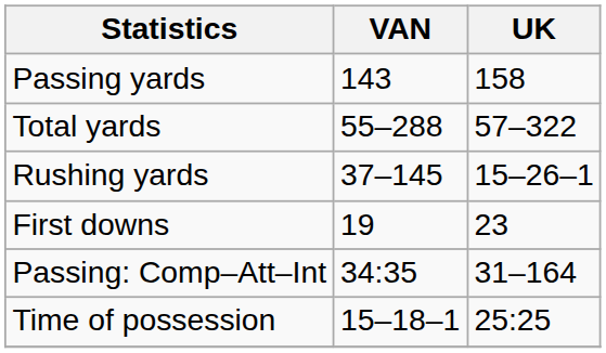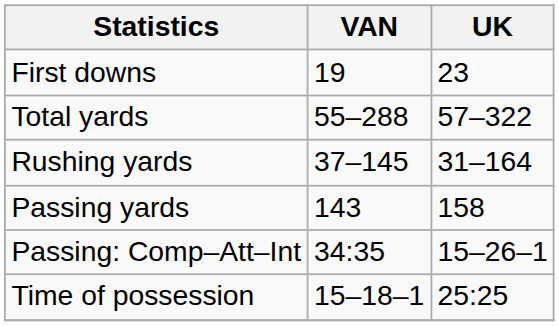rows swapped: First downs <-> Passing yards
Rushing yards | UK: 15–26–1 -> 31–164
Passing: Comp–Att–Int | UK: 31–164 -> 15–26–1
